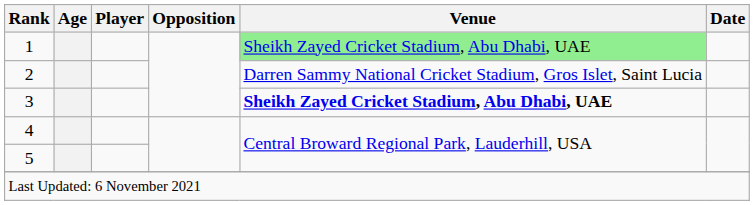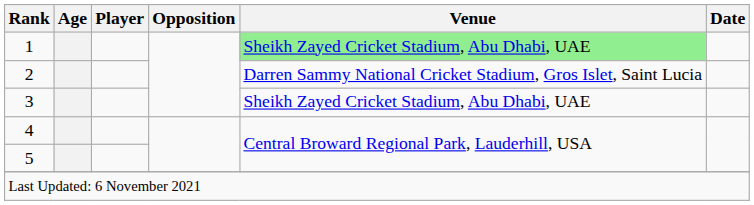3 | Venue: bold -> normal
